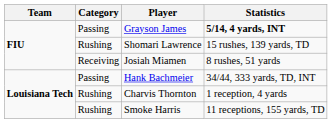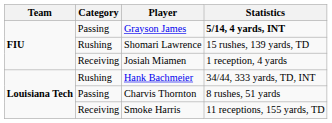Josiah Miamen | Statistics: 8 rushes, 51 yards -> 1 reception, 4 yards
Hank Bachmeier | Category: Passing -> Rushing
Charvis Thornton | Category: Rushing -> Passing
Charvis Thornton | Statistics: 1 reception, 4 yards -> 8 rushes, 51 yards
Smoke Harris | Category: Rushing -> Receiving
